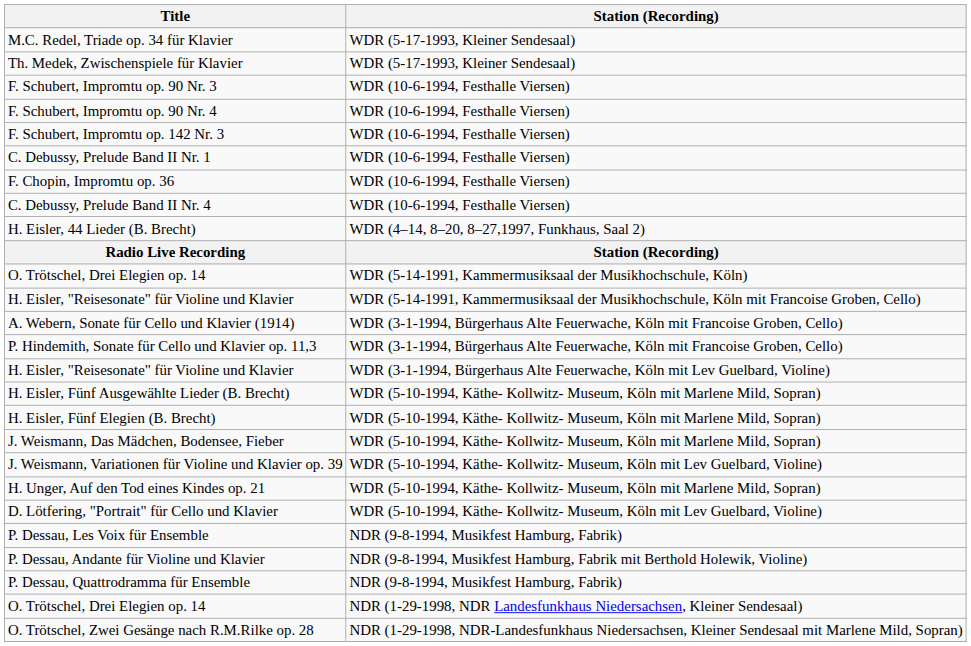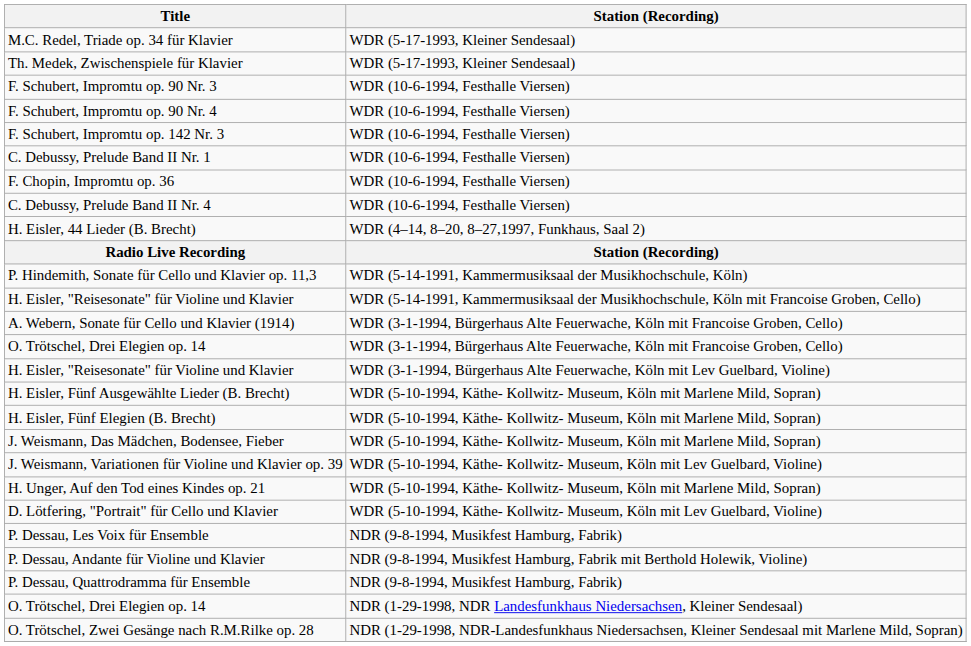row 12 | Title: O. Trötschel, Drei Elegien op. 14 -> P. Hindemith, Sonate für Cello und Klavier op. 11,3
row 15 | Title: P. Hindemith, Sonate für Cello und Klavier op. 11,3 -> O. Trötschel, Drei Elegien op. 14
